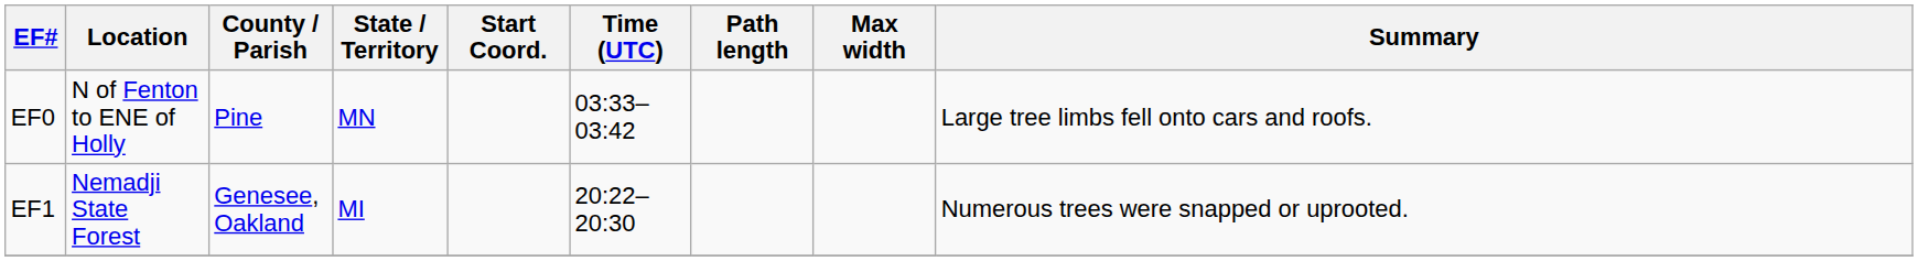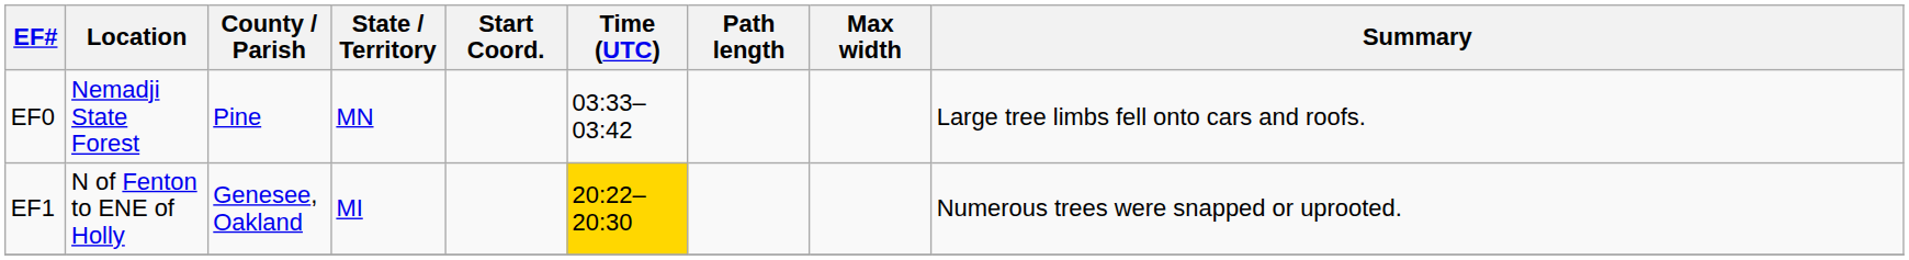EF0 | Location: N of Fenton to ENE of Holly -> Nemadji State Forest
EF1 | Location: Nemadji State Forest -> N of Fenton to ENE of Holly
EF1 | Time (UTC): no background -> gold background
